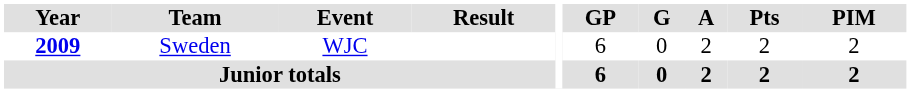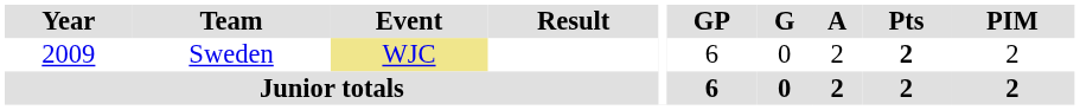Sweden | Year: bold -> normal
Sweden | Event: no background -> khaki background
Sweden | Pts: normal -> bold
